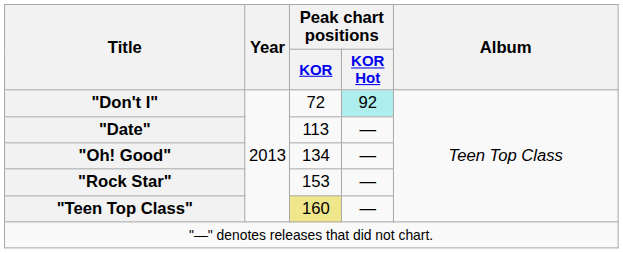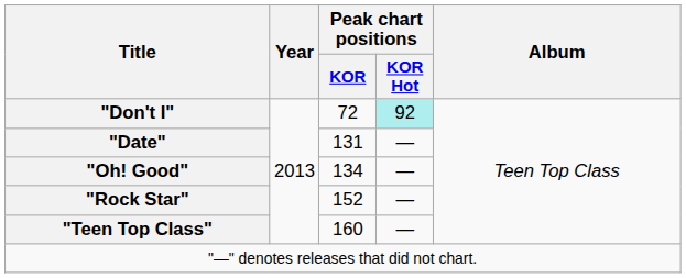"Date" | Peak chart positions / KOR: 113 -> 131
"Rock Star" | Peak chart positions / KOR: 153 -> 152
"Teen Top Class" | Peak chart positions / KOR: khaki background -> no background
